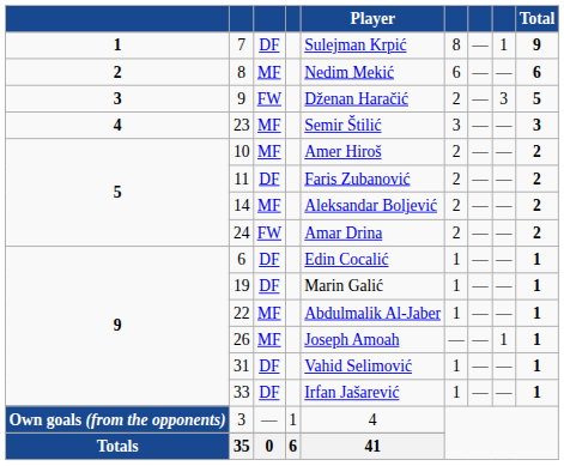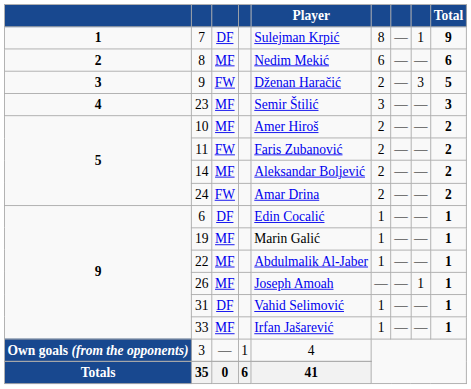11 | column 3: DF -> FW
19 | column 3: DF -> MF
33 | column 3: DF -> MF
